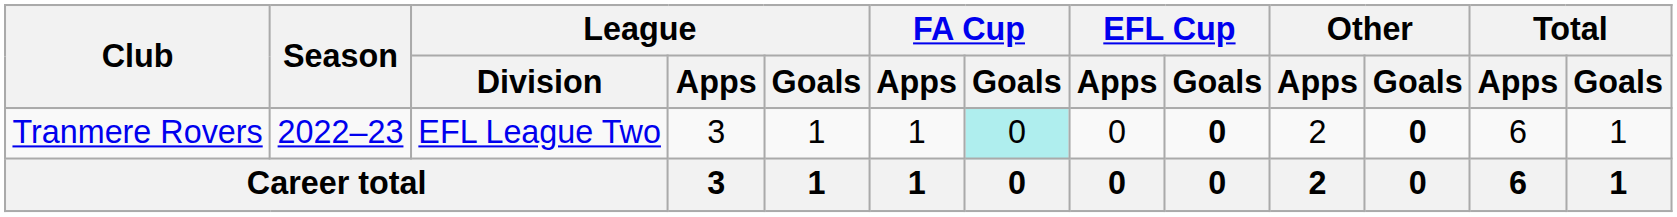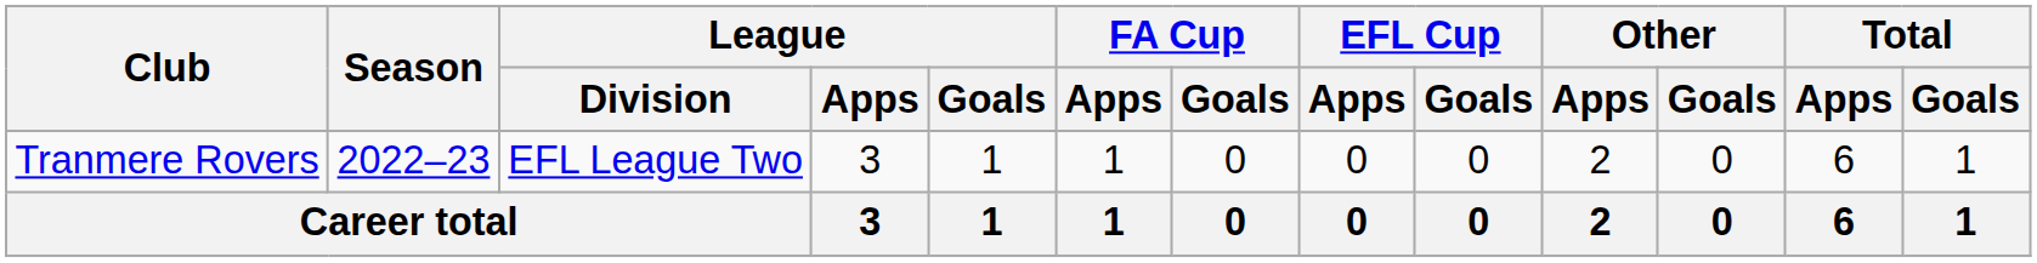Tranmere Rovers | FA Cup / Goals: paleturquoise background -> no background
Tranmere Rovers | EFL Cup / Goals: bold -> normal
Tranmere Rovers | Other / Goals: bold -> normal
